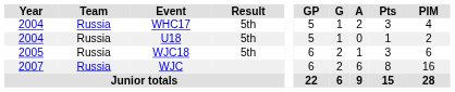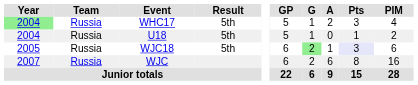WHC17 | Year: no background -> lightgreen background
WJC18 | G: no background -> lightgreen background
WJC18 | Pts: no background -> lavender background
